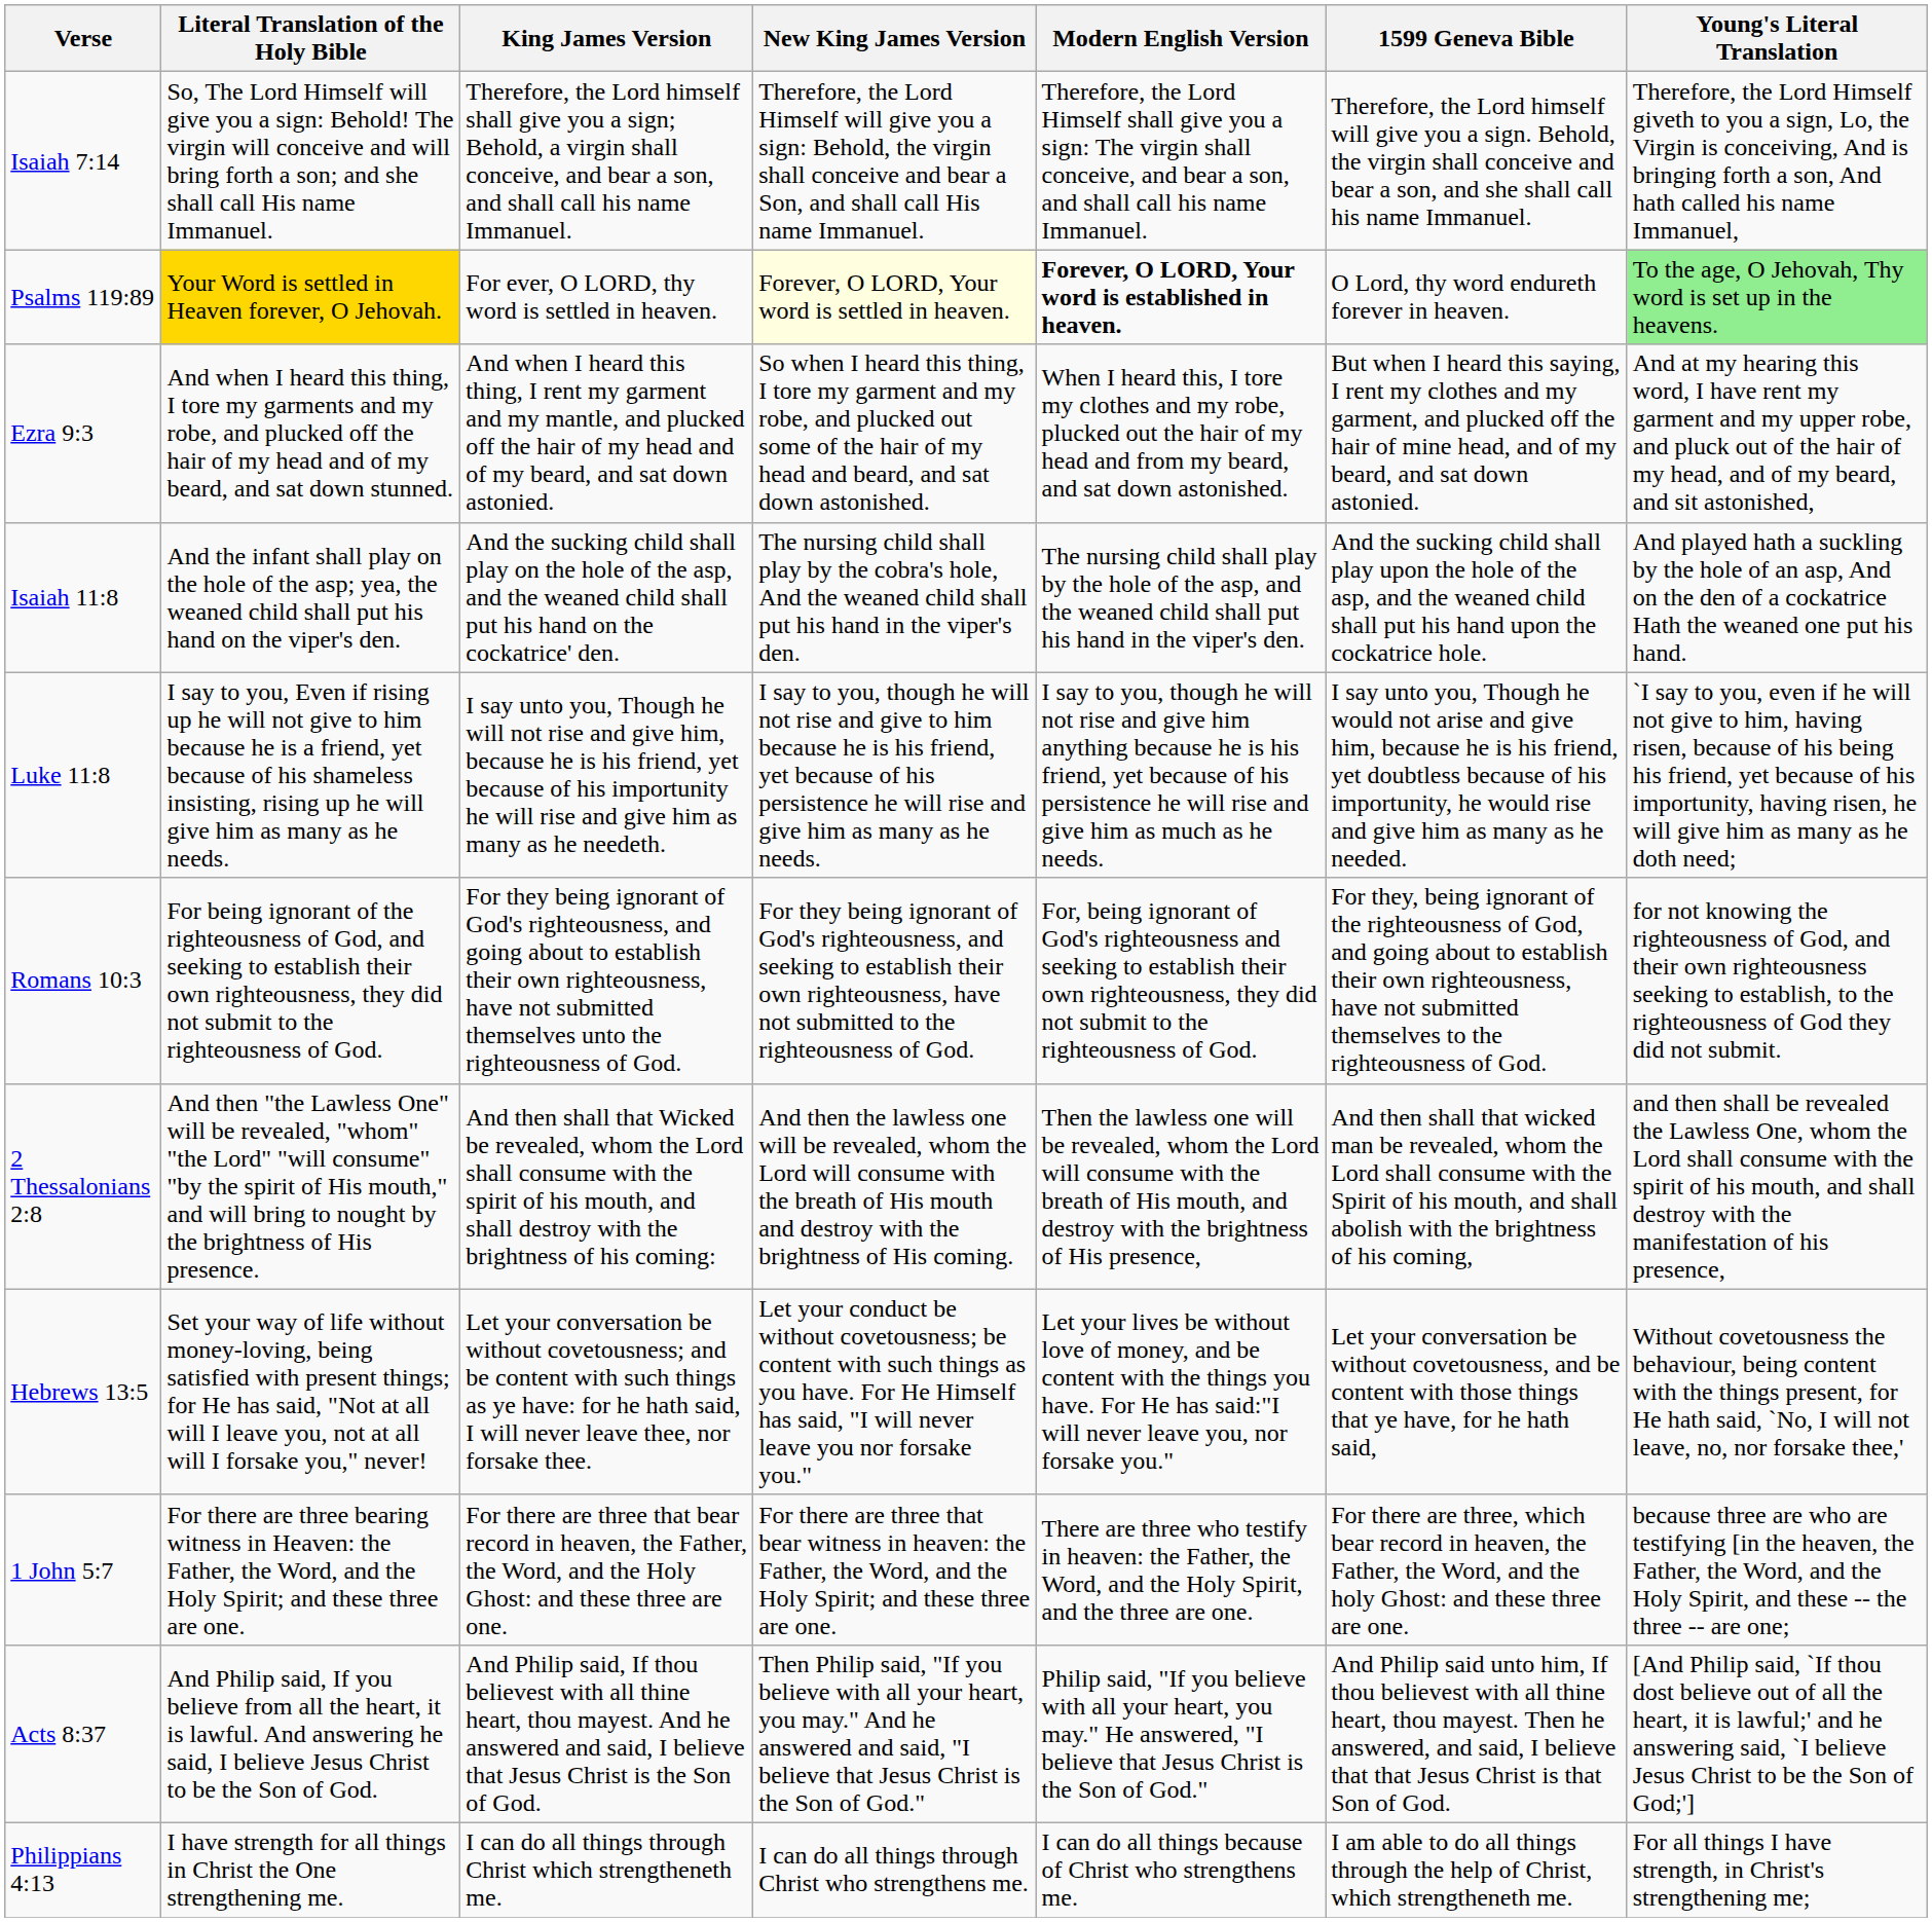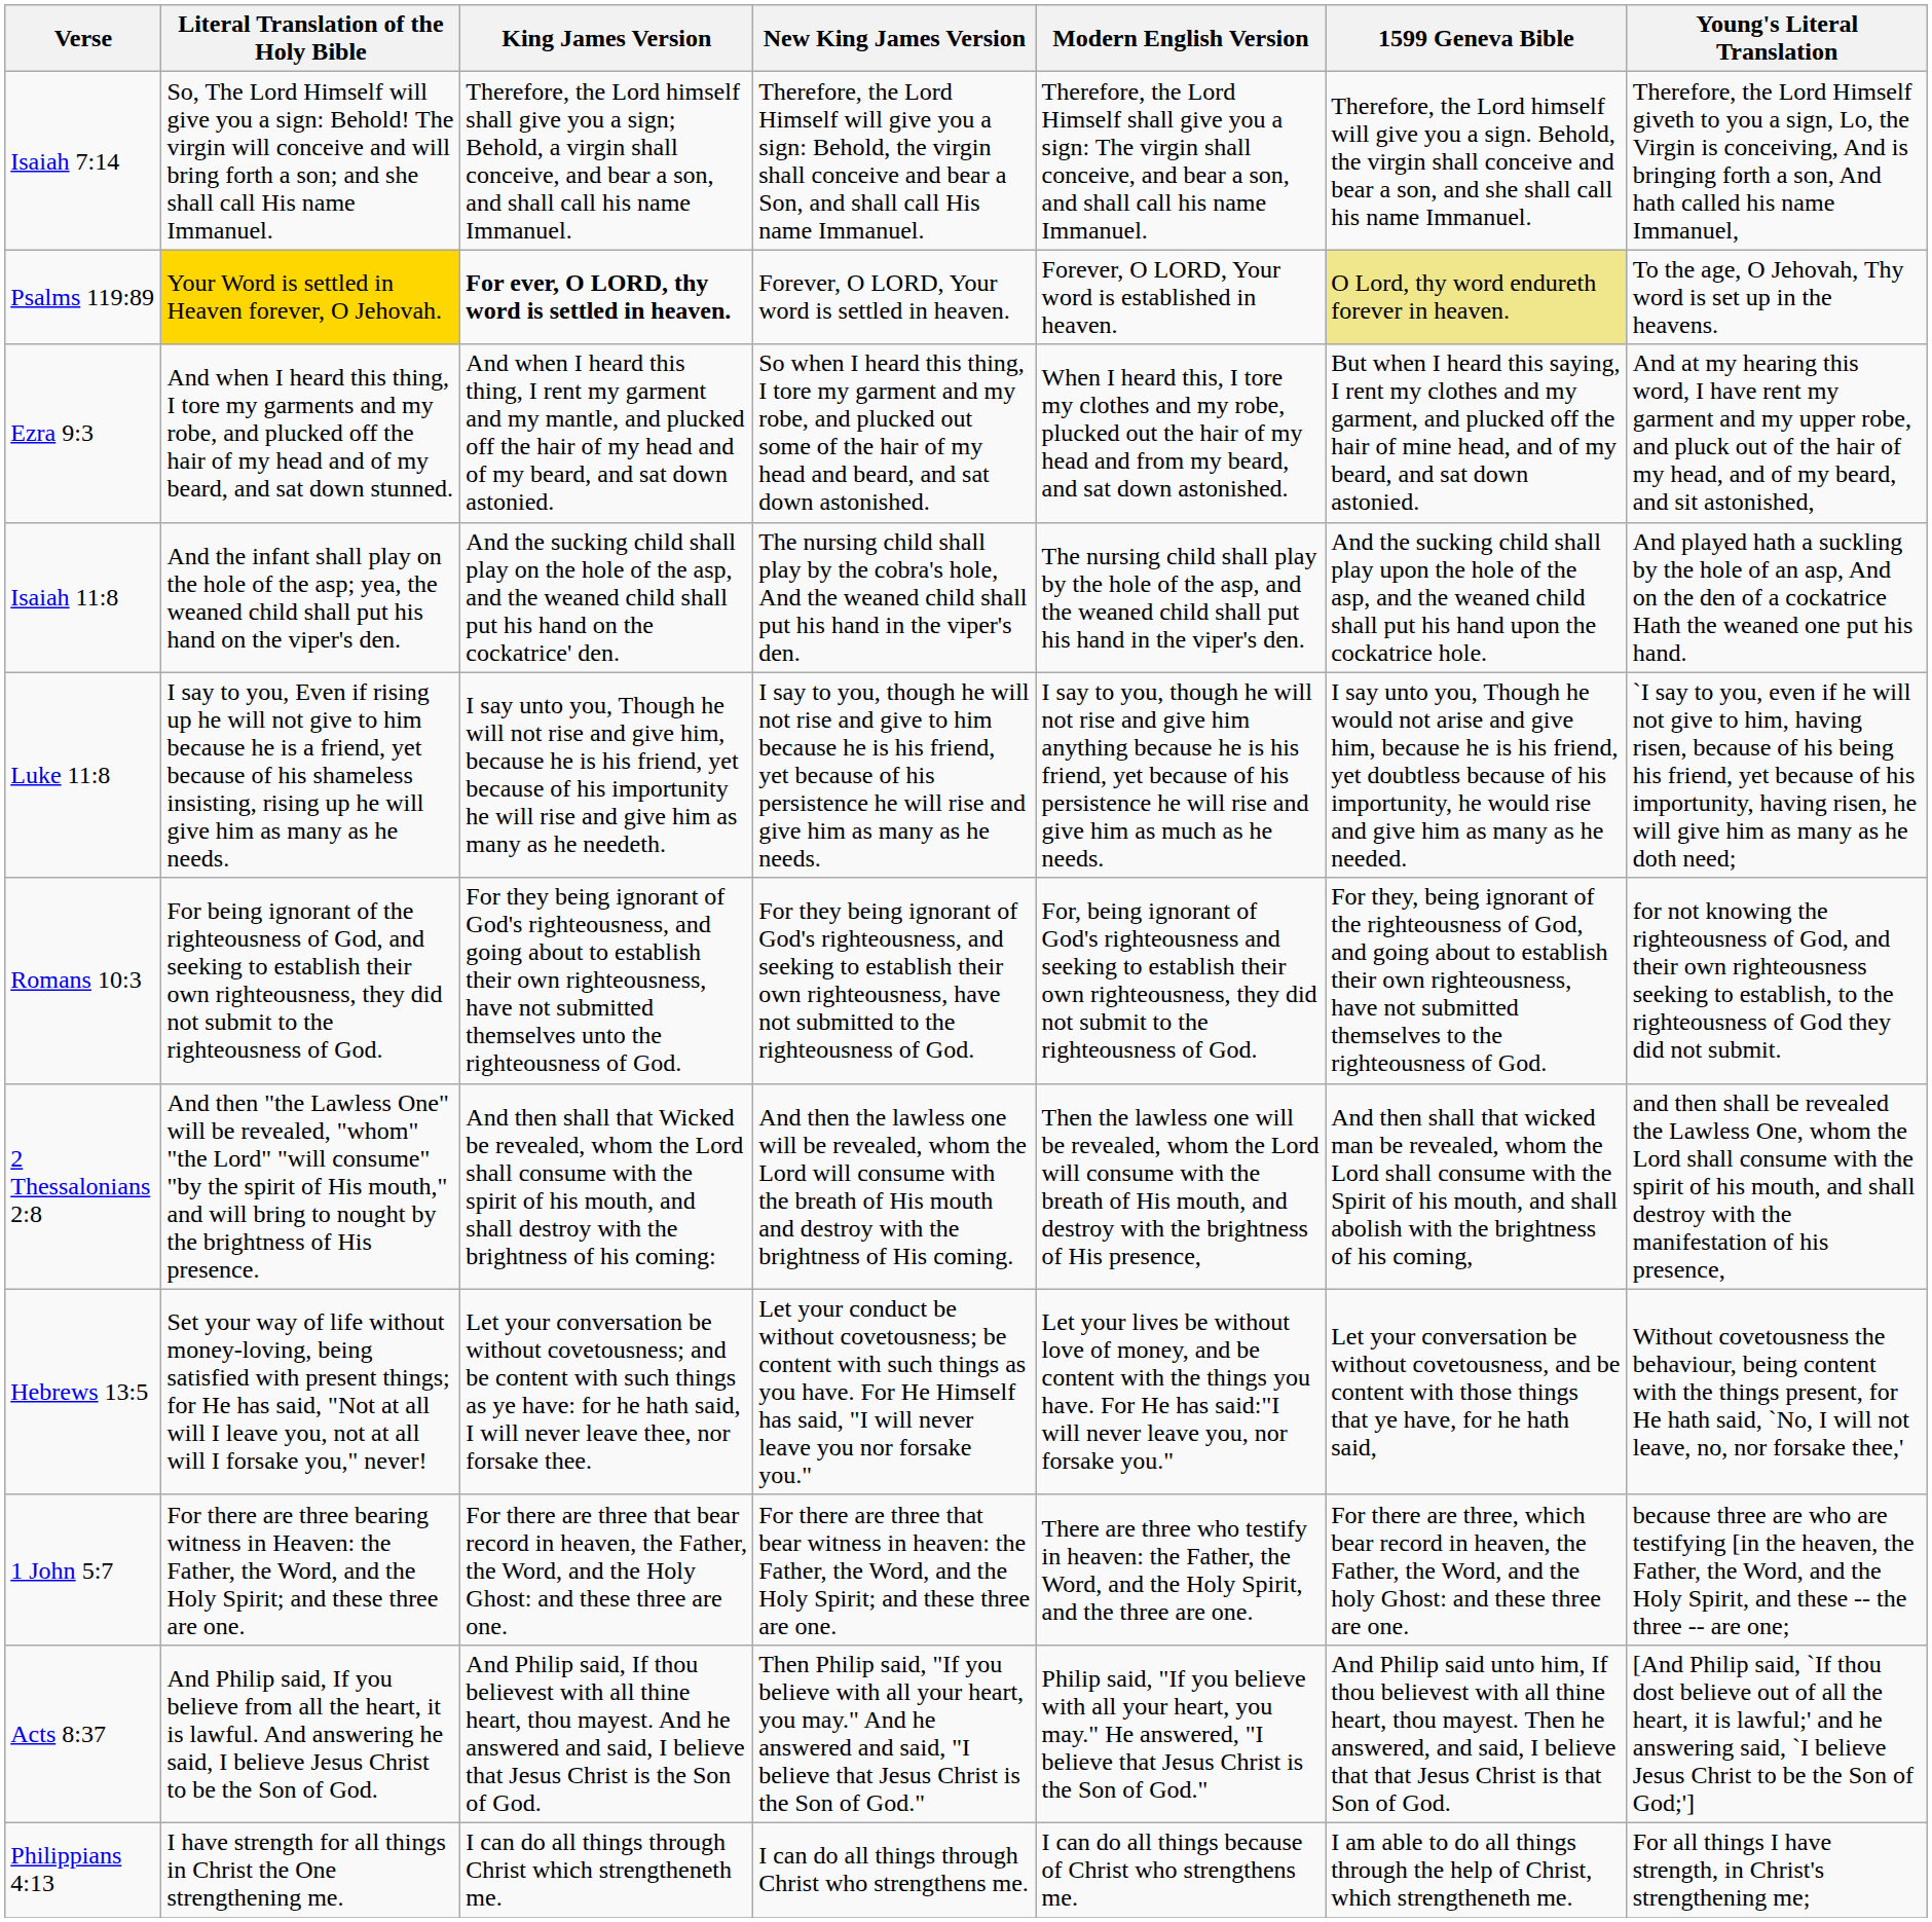Psalms 119:89 | King James Version: normal -> bold
Psalms 119:89 | New King James Version: lightyellow background -> no background
Psalms 119:89 | Modern English Version: bold -> normal
Psalms 119:89 | 1599 Geneva Bible: no background -> khaki background
Psalms 119:89 | Young's Literal Translation: lightgreen background -> no background
